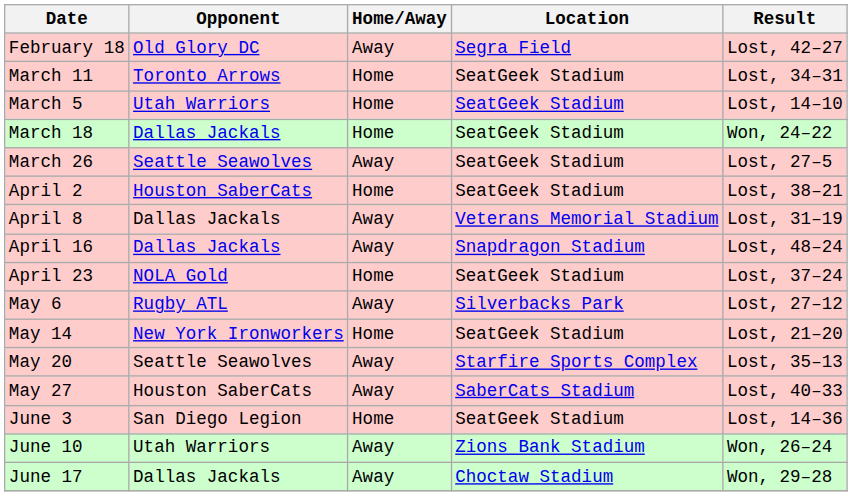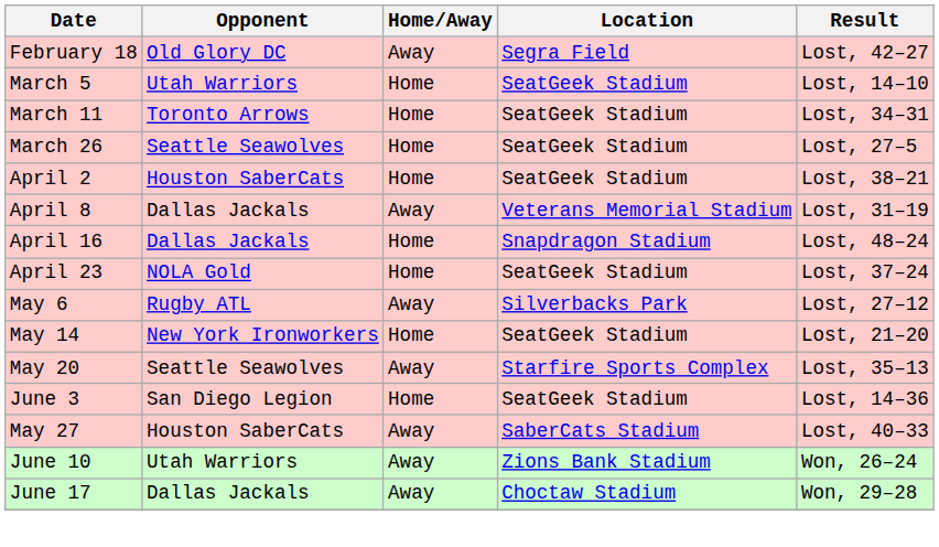rows swapped: March 5 <-> March 11
- row: March 18 | Dallas Jackals | Home | SeatGeek Stadium | Won, 24–22
March 26 | Home/Away: Away -> Home
April 16 | Home/Away: Away -> Home
rows swapped: May 27 <-> June 3
